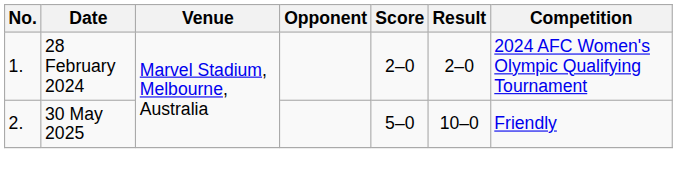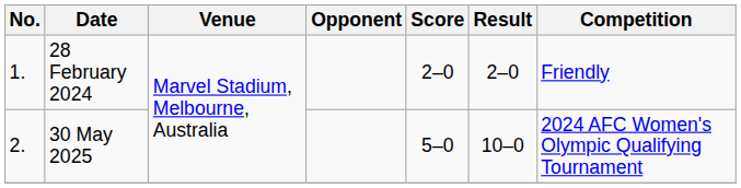28 February 2024 | Competition: 2024 AFC Women's Olympic Qualifying Tournament -> Friendly
30 May 2025 | Competition: Friendly -> 2024 AFC Women's Olympic Qualifying Tournament
